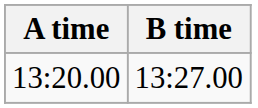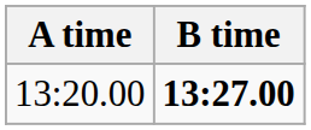13:20.00 | B time: normal -> bold
